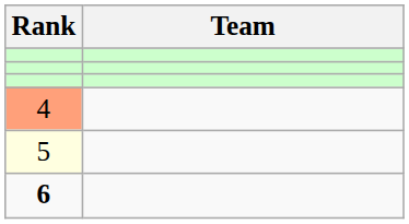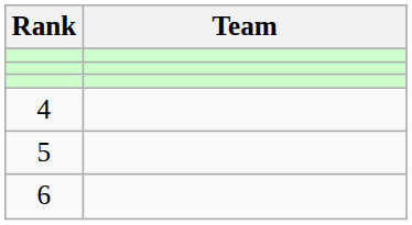row 5 | Rank: lightsalmon background -> no background
row 6 | Rank: lightyellow background -> no background
row 7 | Rank: bold -> normal
